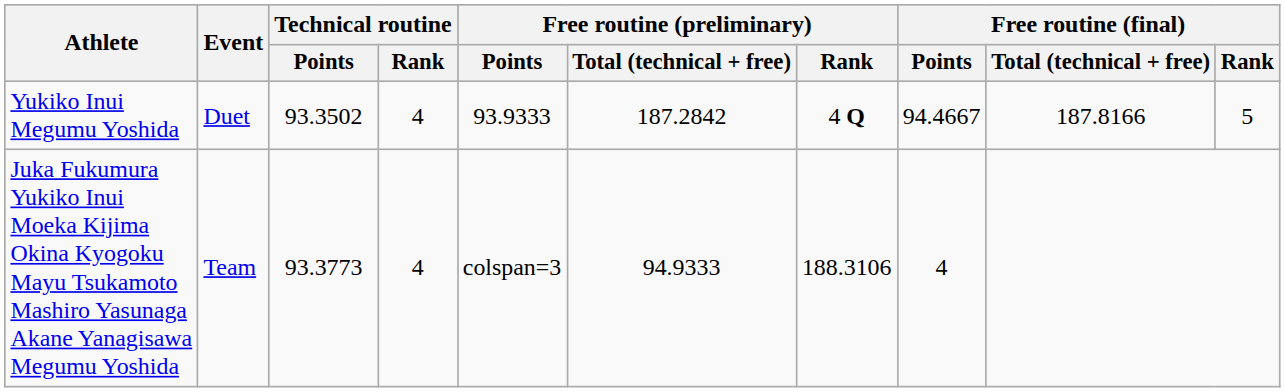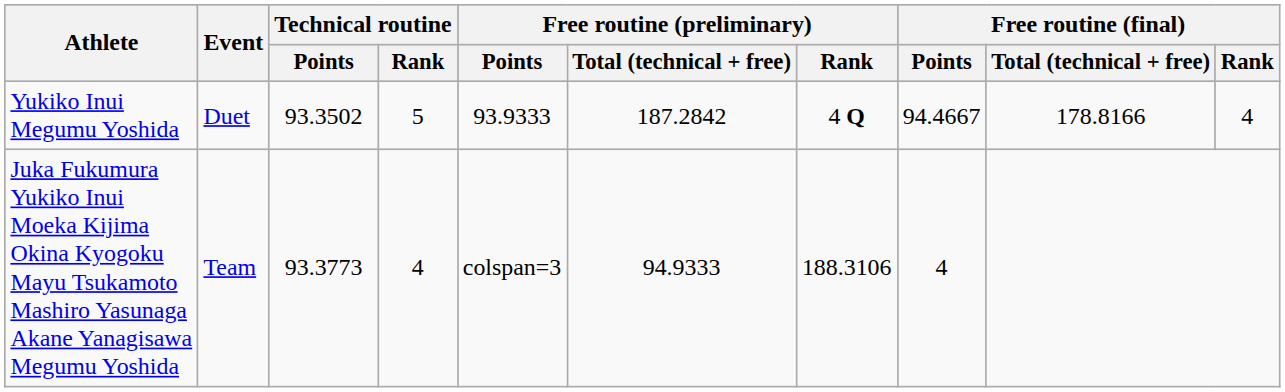Yukiko Inui Megumu Yoshida | Technical routine / Rank: 4 -> 5
Yukiko Inui Megumu Yoshida | Free routine (final) / Total (technical + free): 187.8166 -> 178.8166
Yukiko Inui Megumu Yoshida | Free routine (final) / Rank: 5 -> 4
